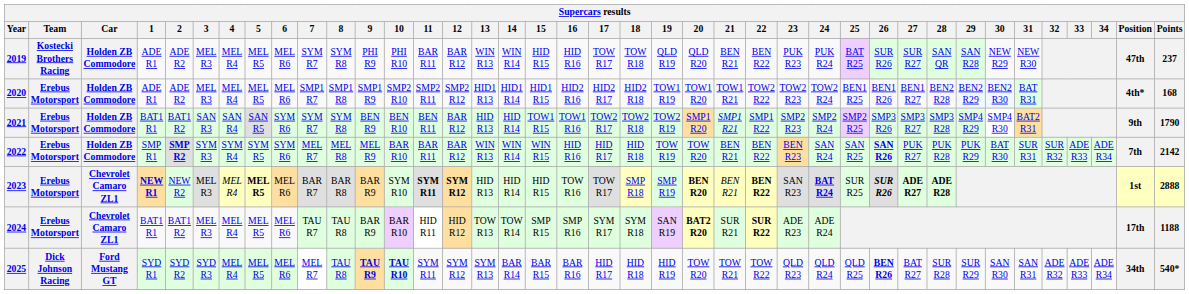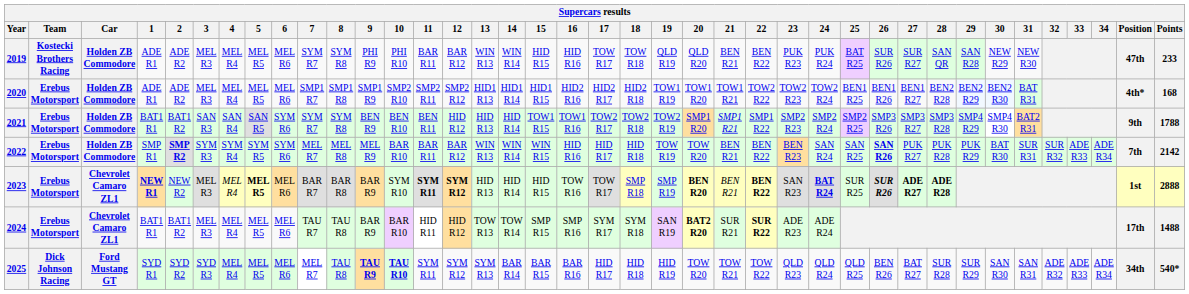2019 | Points: 237 -> 233
2021 | 12: BAR R12 -> HID R12
2021 | Points: 1790 -> 1788
2024 | Points: 1188 -> 1488
2025 | 26: bold -> normal
